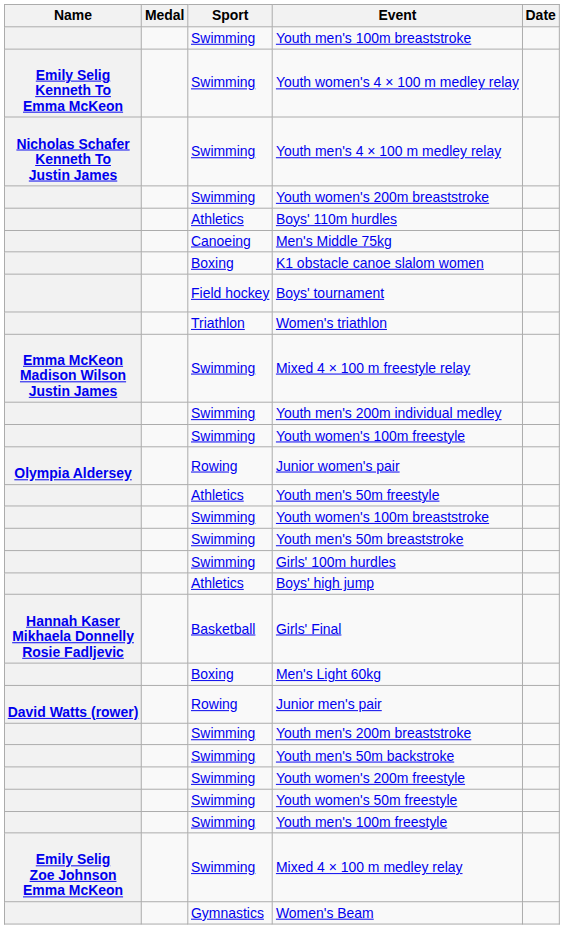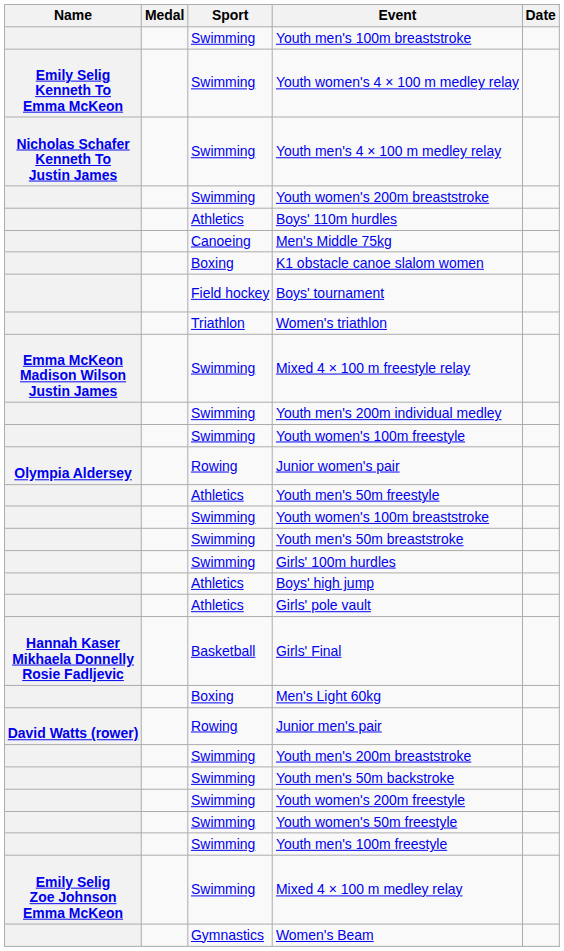+ row: Athletics | Girls' pole vault
